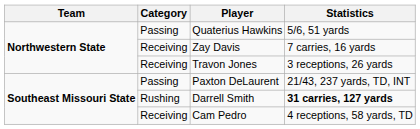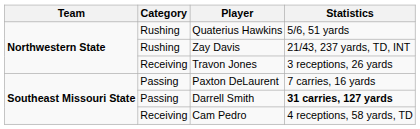Quaterius Hawkins | Category: Passing -> Rushing
Zay Davis | Category: Receiving -> Rushing
Zay Davis | Statistics: 7 carries, 16 yards -> 21/43, 237 yards, TD, INT
Paxton DeLaurent | Statistics: 21/43, 237 yards, TD, INT -> 7 carries, 16 yards
Darrell Smith | Category: Rushing -> Passing
